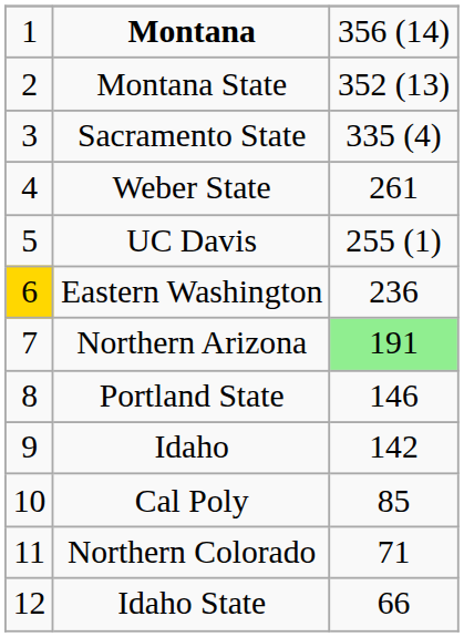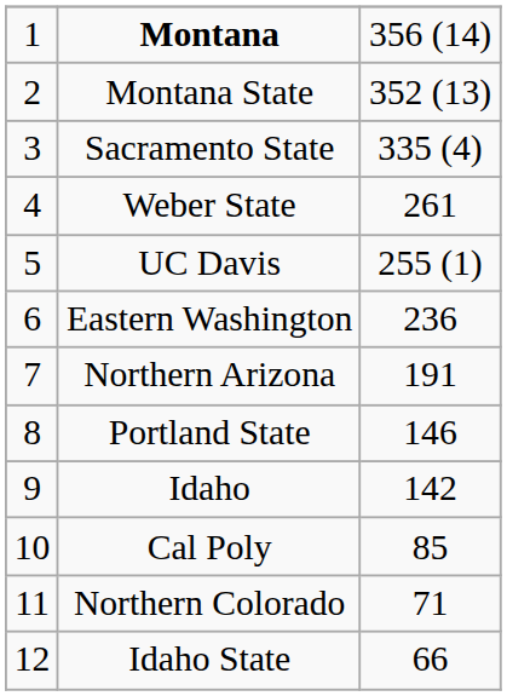Eastern Washington | column 1: gold background -> no background
Northern Arizona | column 3: lightgreen background -> no background
